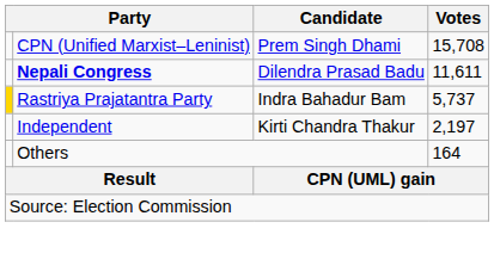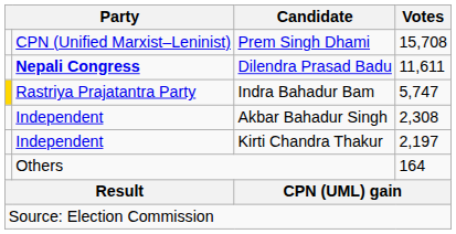Indra Bahadur Bam | Votes: 5,737 -> 5,747
+ row: Independent | Akbar Bahadur Singh | 2,308
